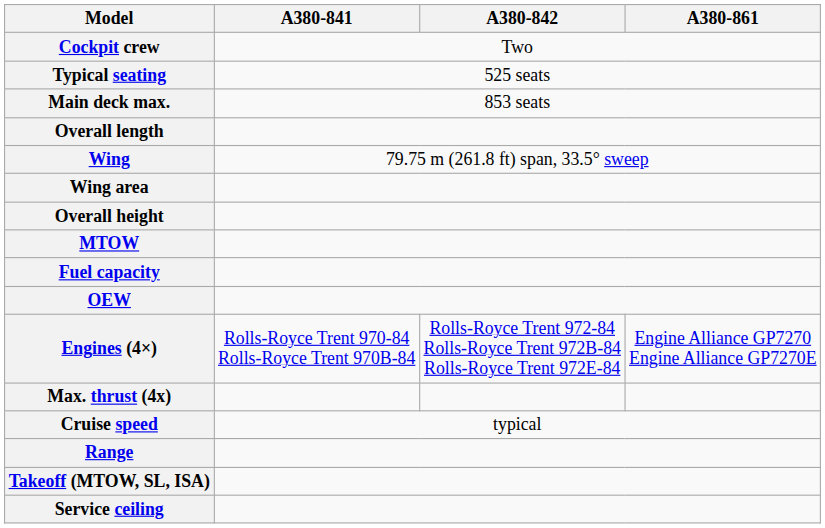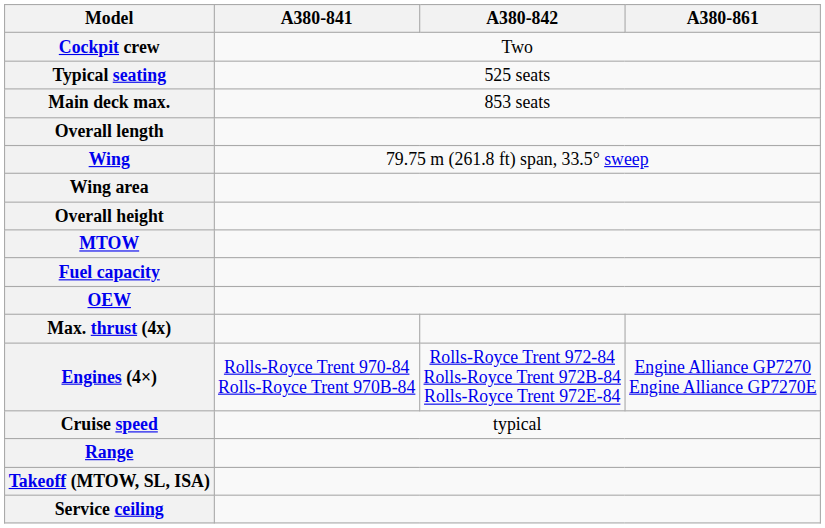rows swapped: Engines (4×) <-> Max. thrust (4x)
